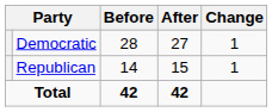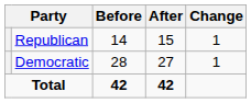rows swapped: Democratic <-> Republican
